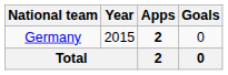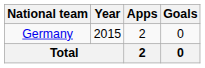Germany | Apps: bold -> normal
